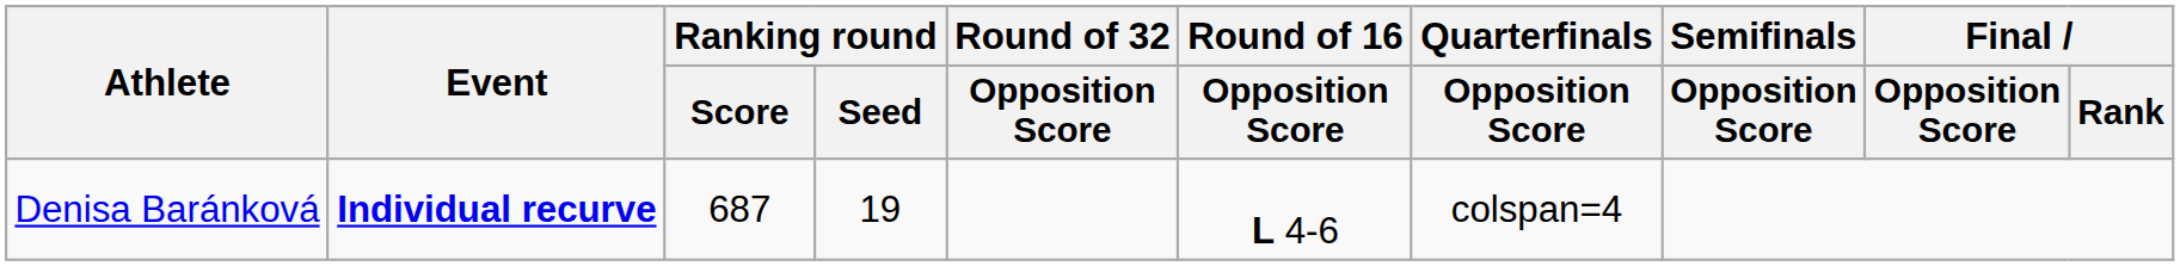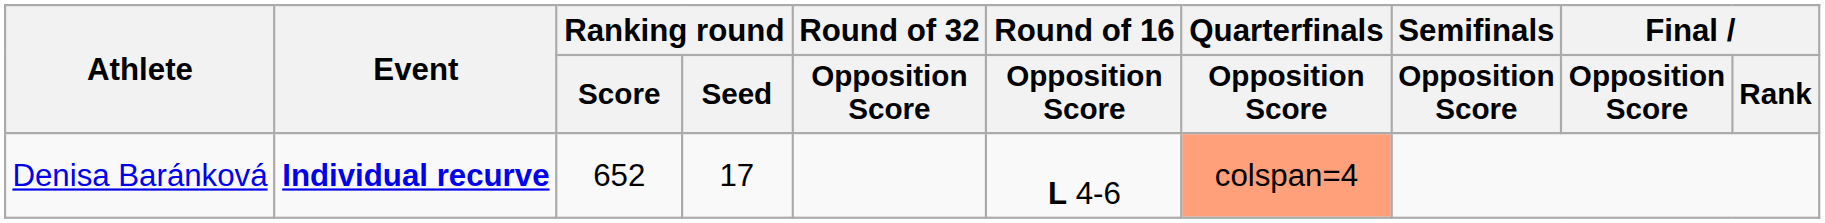Denisa Baránková | Ranking round / Score: 687 -> 652
Denisa Baránková | Ranking round / Seed: 19 -> 17
Denisa Baránková | Quarterfinals / Opposition Score: no background -> lightsalmon background
